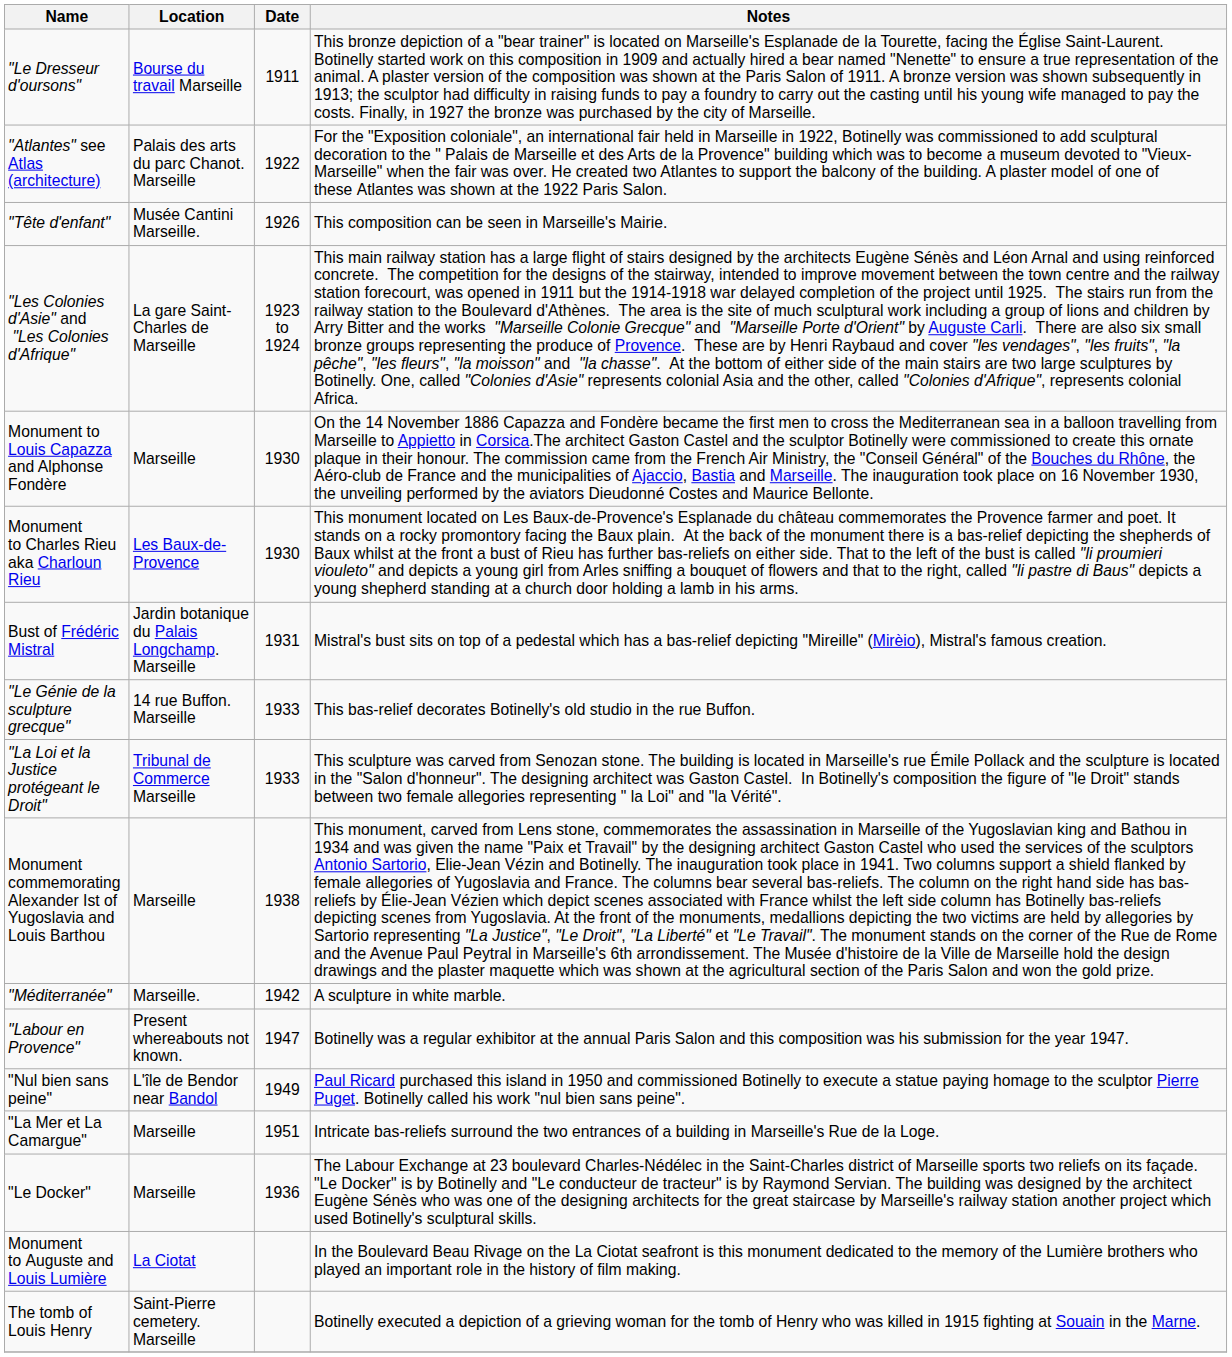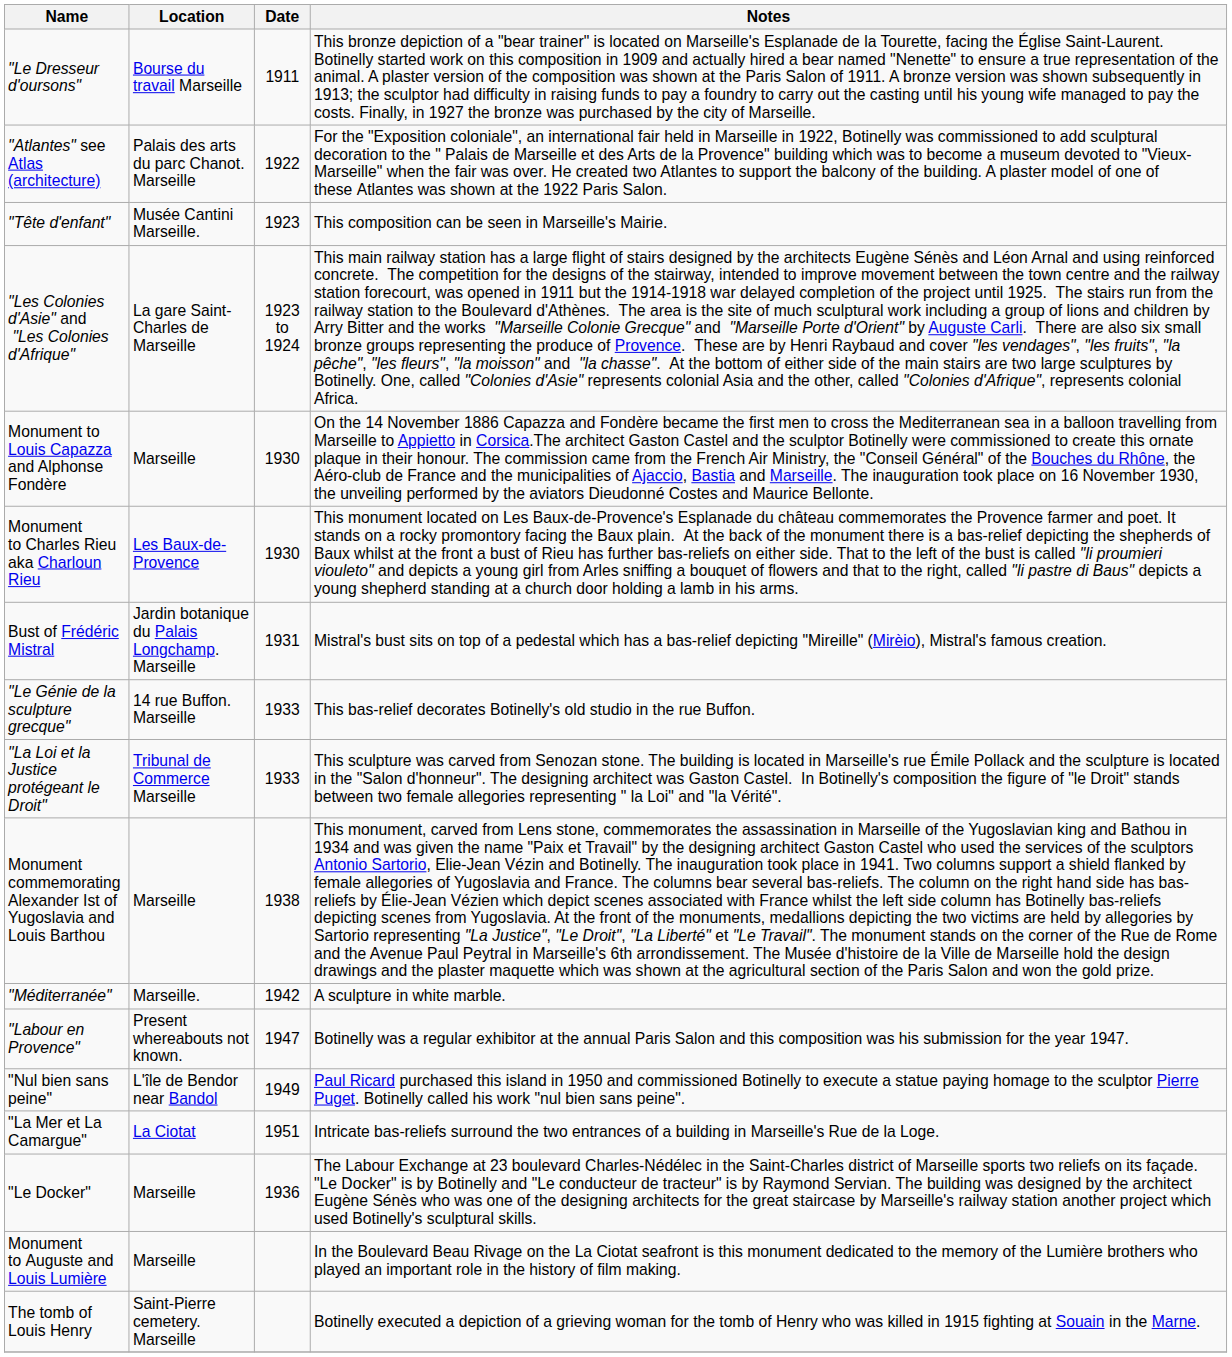"Tête d'enfant" | Date: 1926 -> 1923
"La Mer et La Camargue" | Location: Marseille -> La Ciotat
Monument to Auguste and Louis Lumière | Location: La Ciotat -> Marseille
